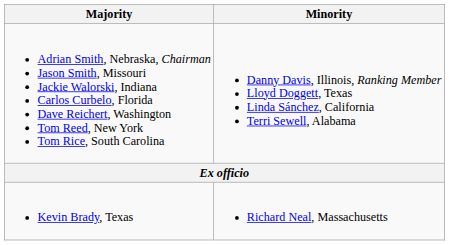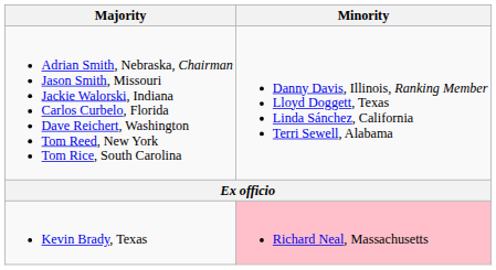Kevin Brady, Texas | Minority: no background -> pink background
